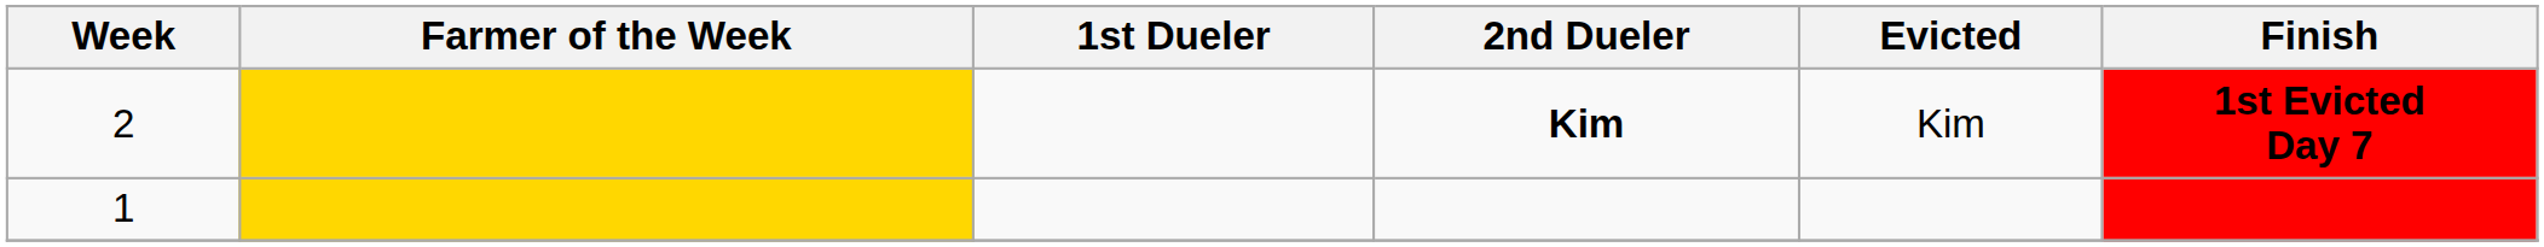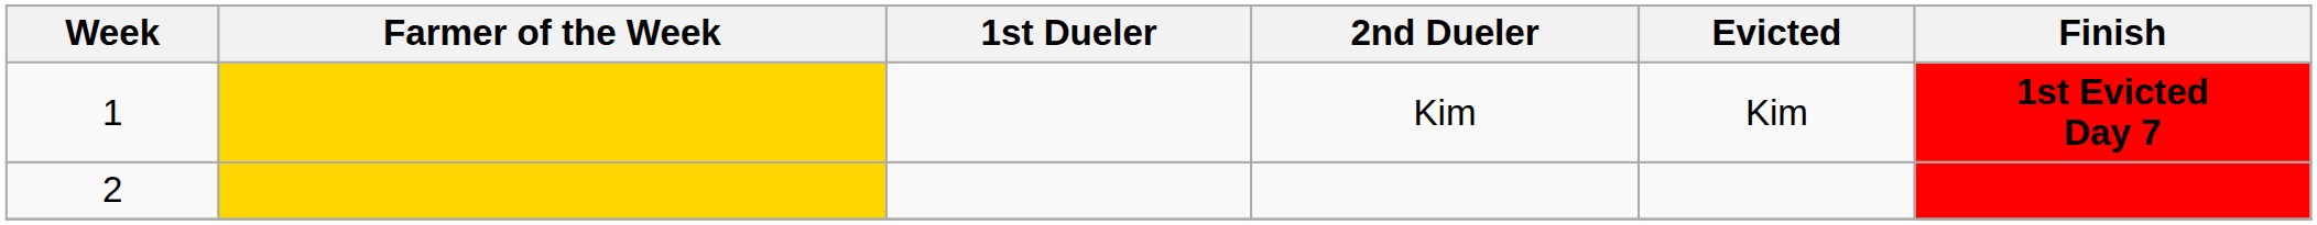row 2 | Week: 2 -> 1
row 2 | 2nd Dueler: bold -> normal
row 3 | Week: 1 -> 2
